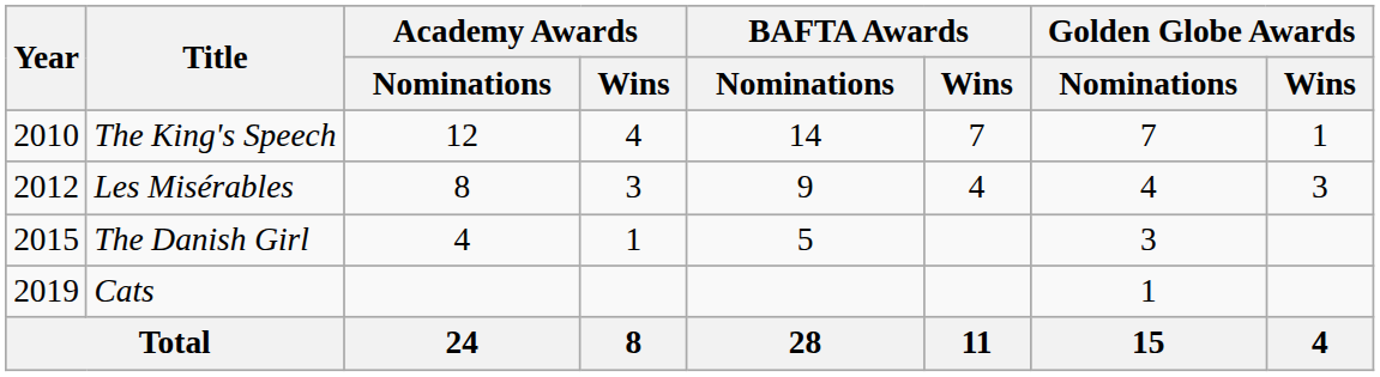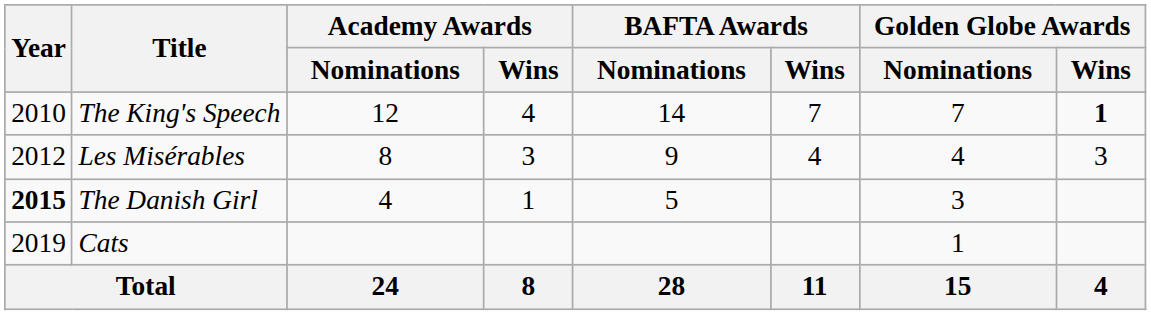The King's Speech | Golden Globe Awards / Wins: normal -> bold
The Danish Girl | Year: normal -> bold
